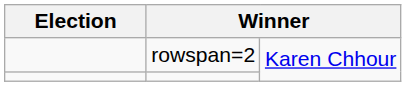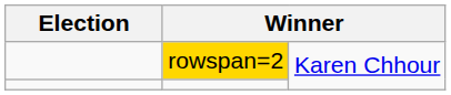rowspan=2 | column 2: no background -> gold background
